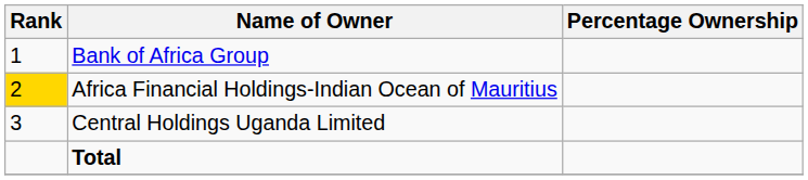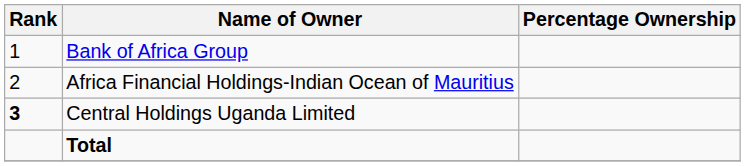Africa Financial Holdings-Indian Ocean of Mauritius | Rank: gold background -> no background
Central Holdings Uganda Limited | Rank: normal -> bold
